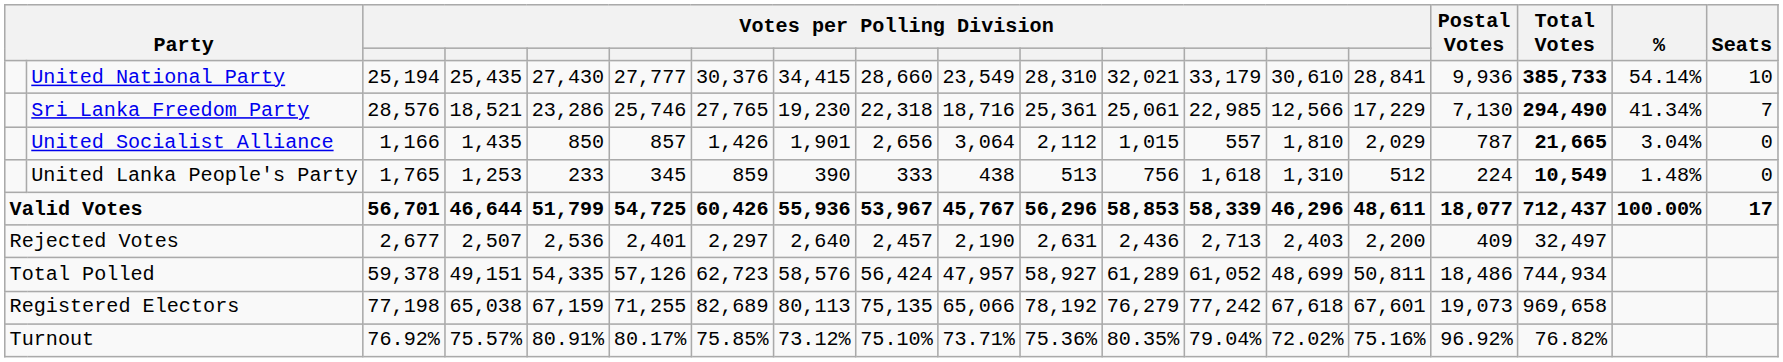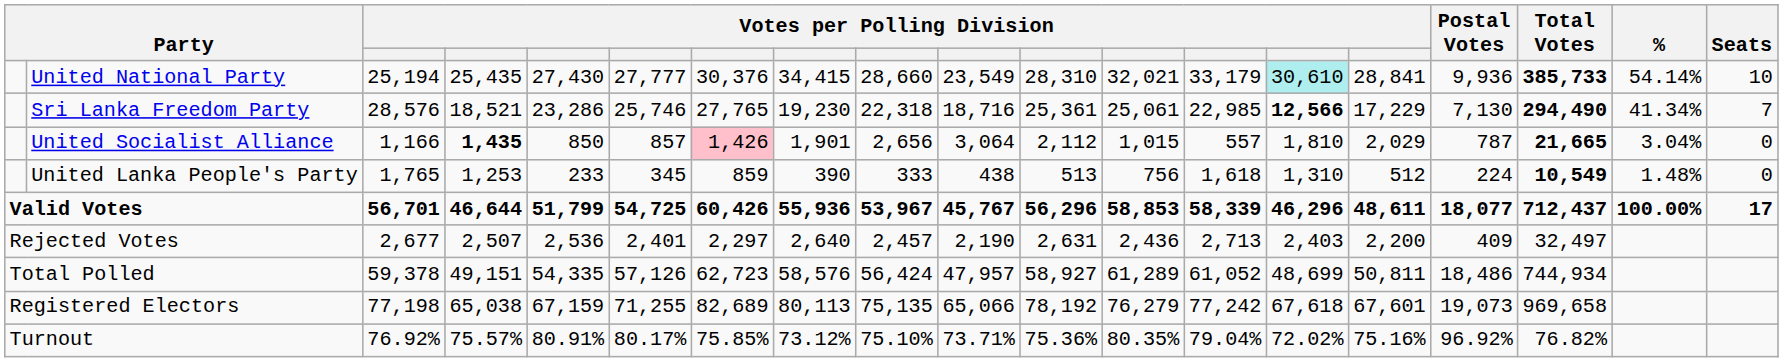United National Party | column 14: no background -> paleturquoise background
Sri Lanka Freedom Party | column 14: normal -> bold
United Socialist Alliance | column 4: normal -> bold
United Socialist Alliance | column 7: no background -> pink background
